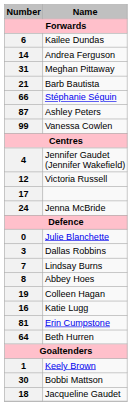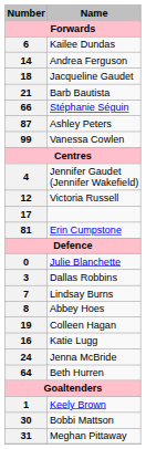rows swapped: 18 <-> 31
rows swapped: 81 <-> 24
